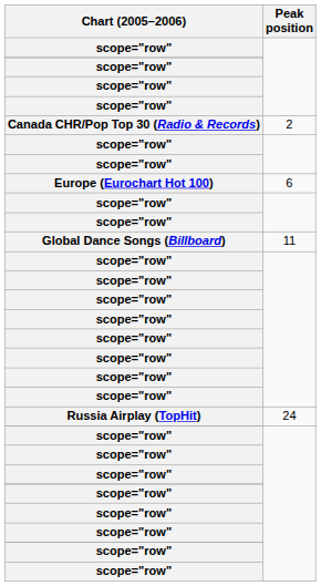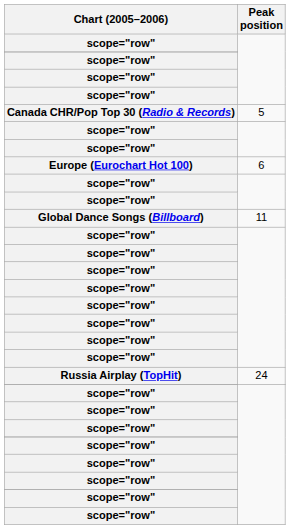Canada CHR/Pop Top 30 (Radio & Records) | Peak position: 2 -> 5
